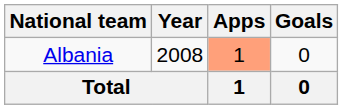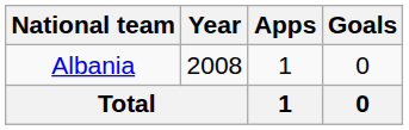Albania | Apps: lightsalmon background -> no background
